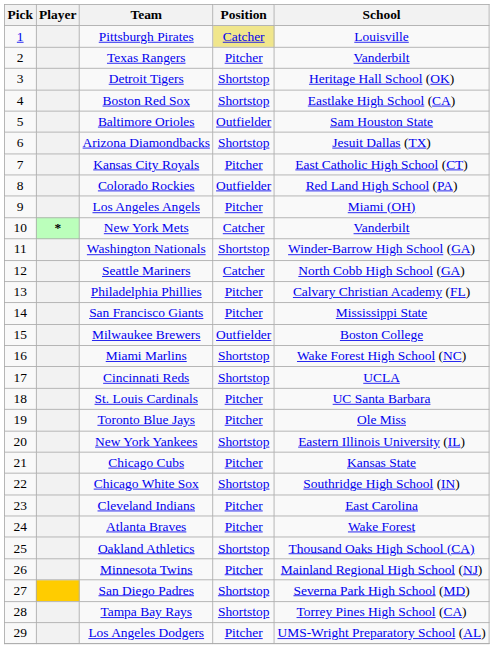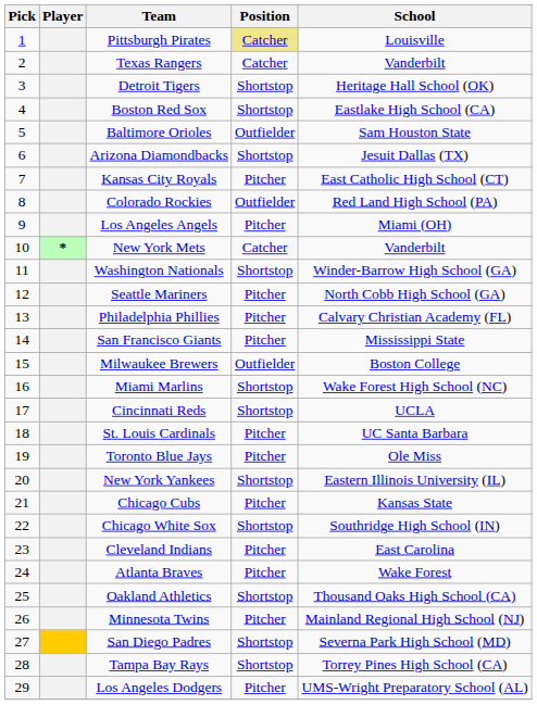Texas Rangers | Position: Pitcher -> Catcher
Seattle Mariners | Position: Catcher -> Pitcher
